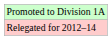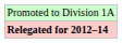row 2 | column 1: normal -> bold
